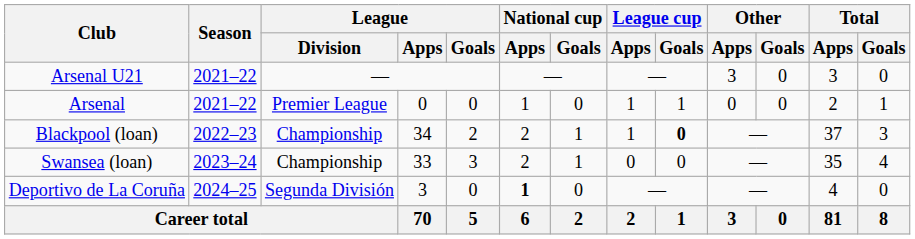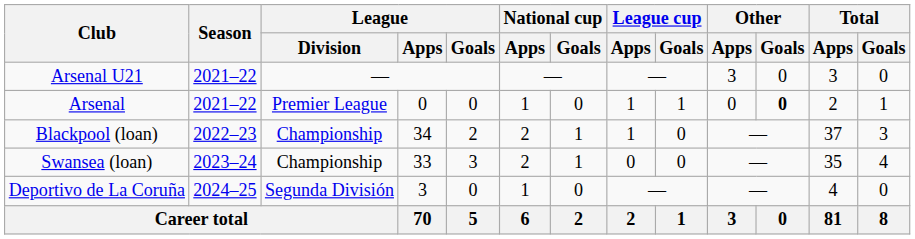Arsenal | Other / Goals: normal -> bold
Blackpool (loan) | League cup / Goals: bold -> normal
Deportivo de La Coruña | National cup / Apps: bold -> normal
